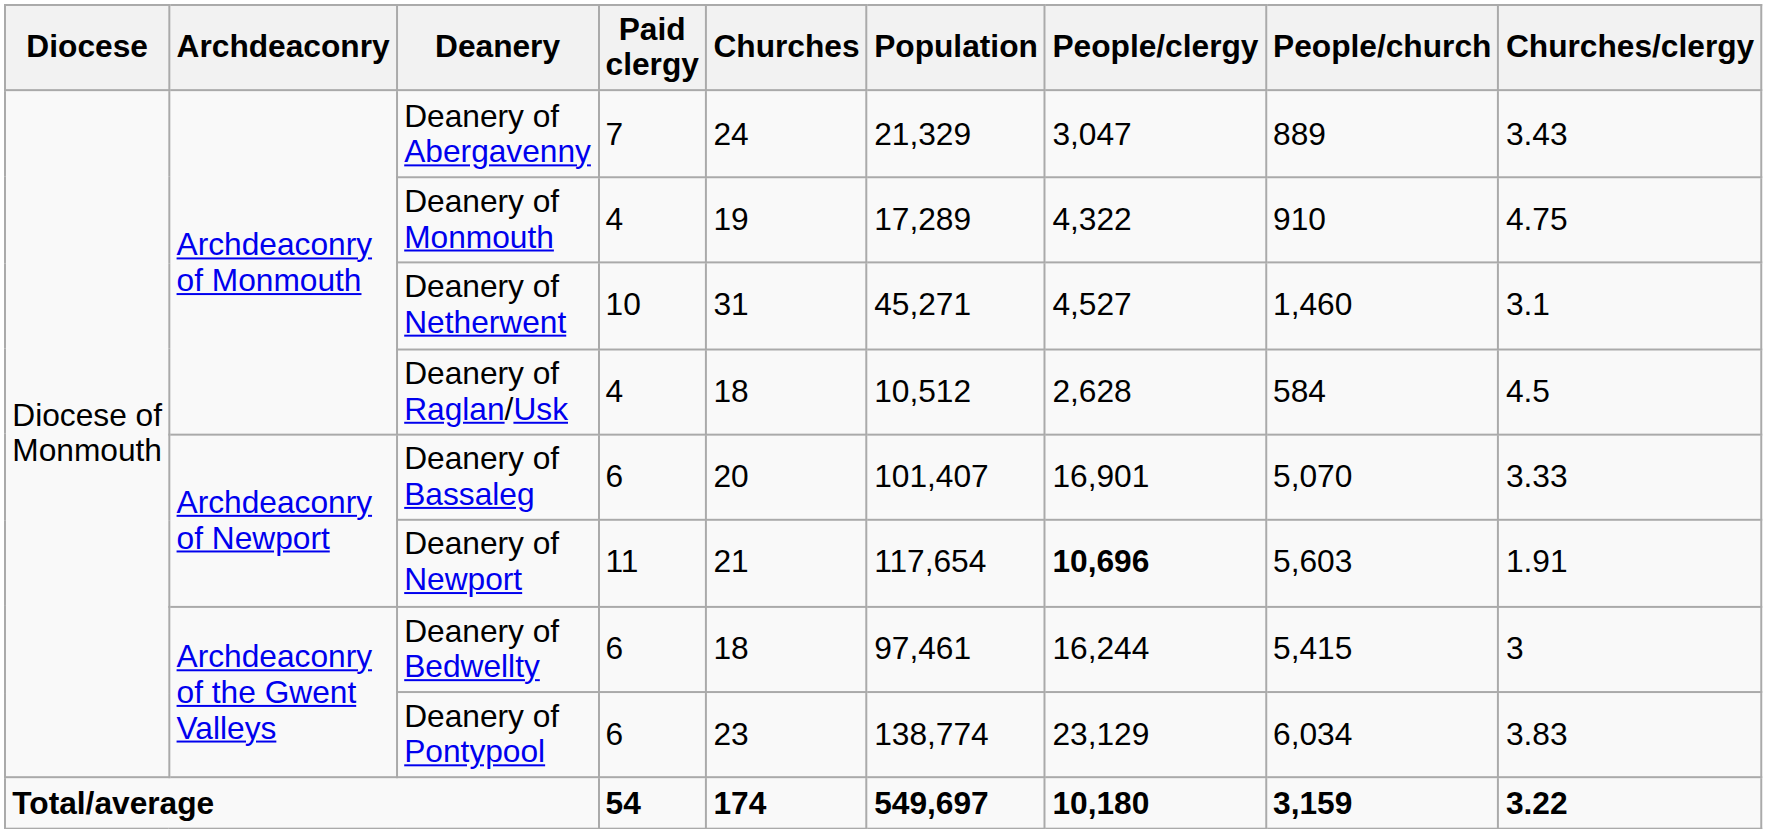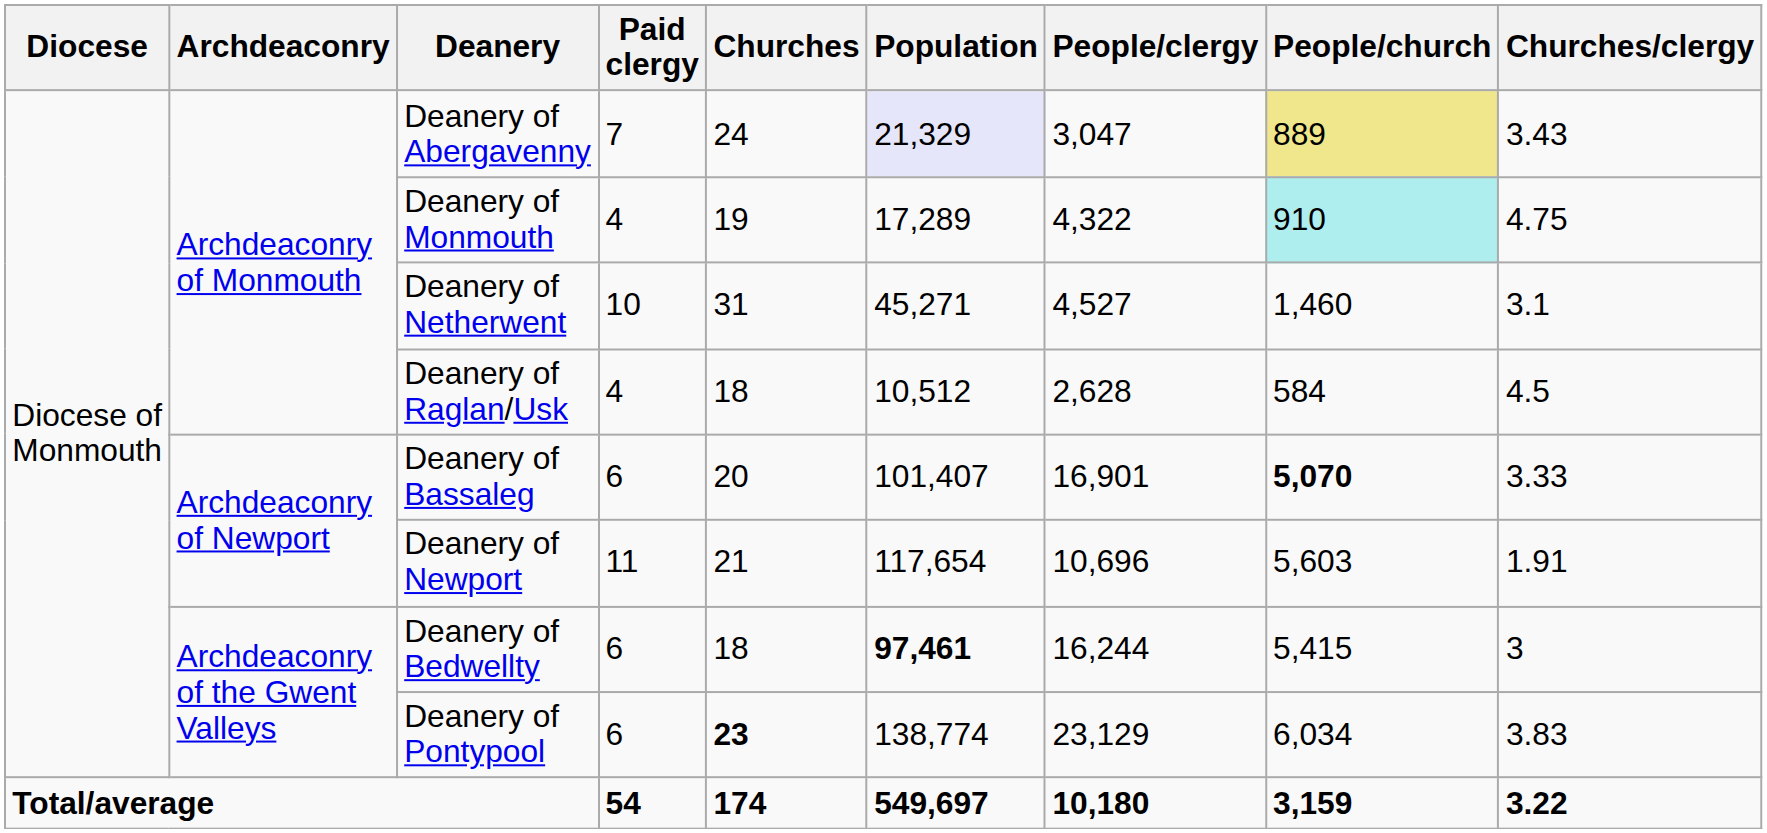Deanery of Abergavenny | Population: no background -> lavender background
Deanery of Abergavenny | People/church: no background -> khaki background
Deanery of Monmouth | People/church: no background -> paleturquoise background
Deanery of Bassaleg | People/church: normal -> bold
Deanery of Newport | People/clergy: bold -> normal
Deanery of Bedwellty | Population: normal -> bold
Deanery of Pontypool | Churches: normal -> bold
